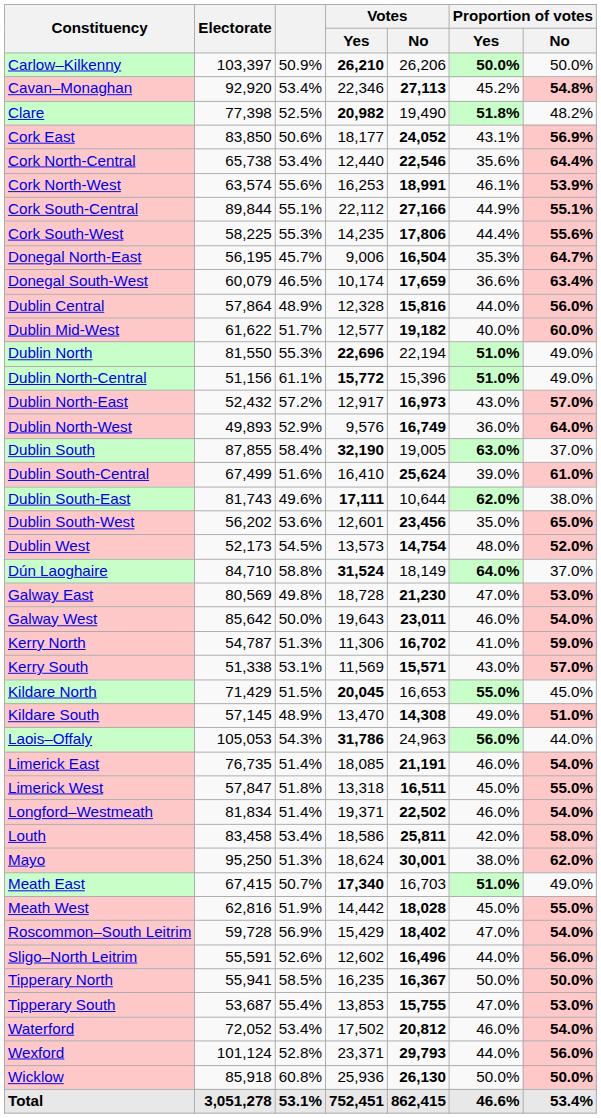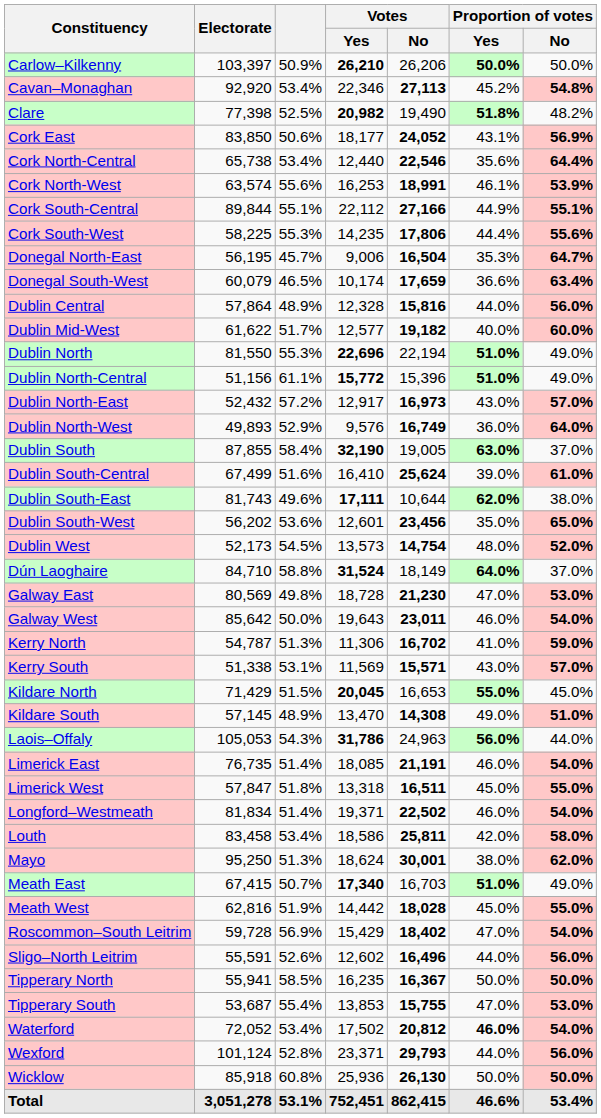Waterford | Proportion of votes / Yes: normal -> bold
